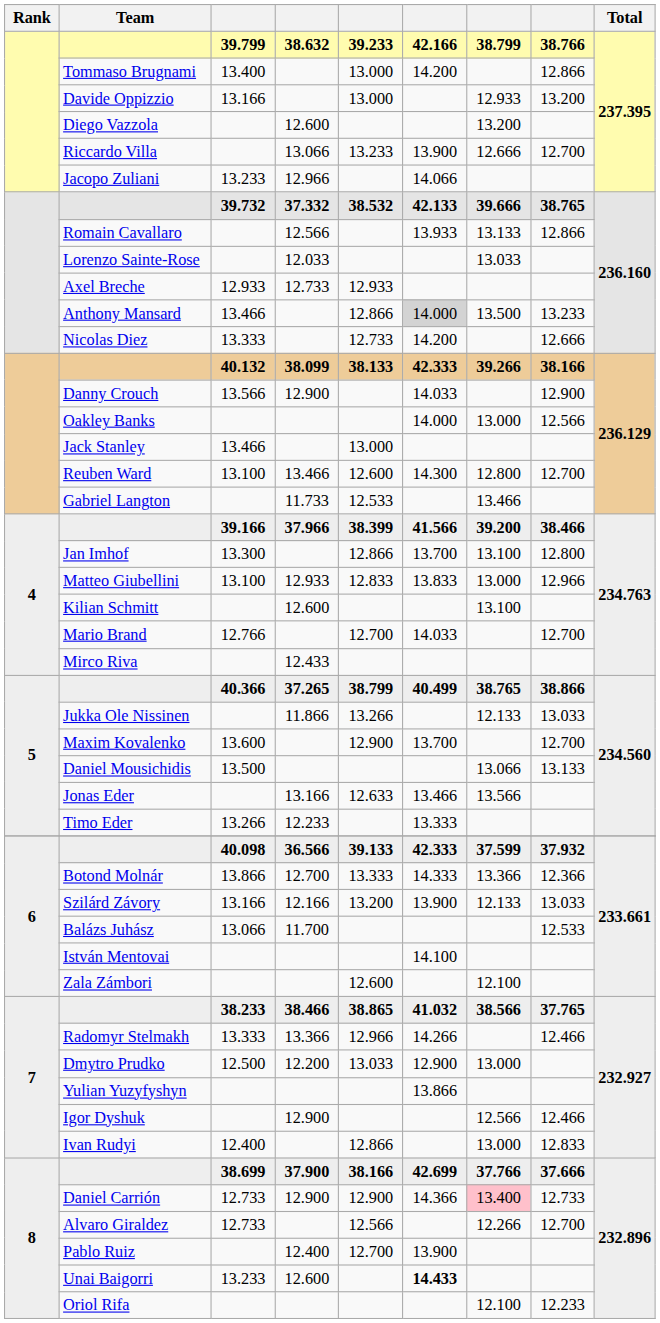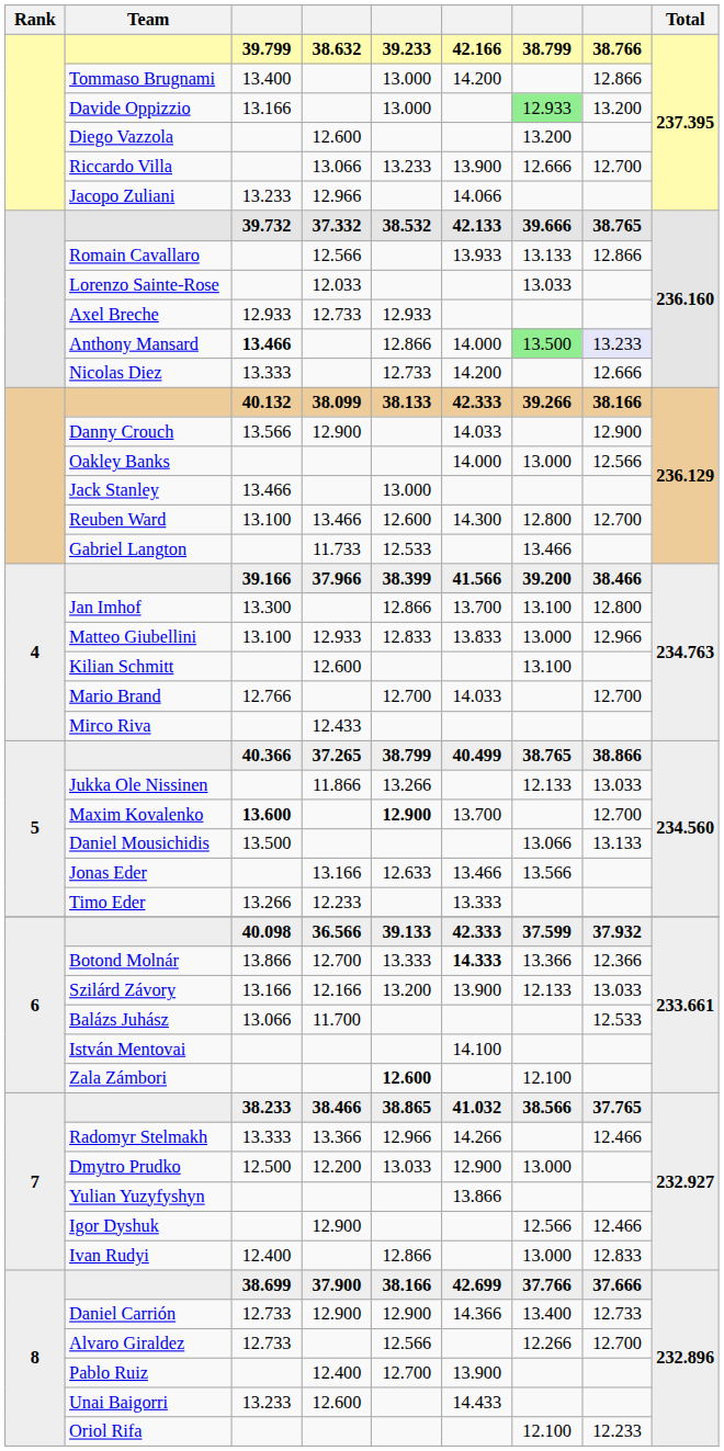Davide Oppizzio | column 7: no background -> lightgreen background
Anthony Mansard | column 3: normal -> bold
Anthony Mansard | column 6: lightgrey background -> no background
Anthony Mansard | column 7: no background -> lightgreen background
Anthony Mansard | column 8: no background -> lavender background
Maxim Kovalenko | column 3: normal -> bold
Maxim Kovalenko | column 5: normal -> bold
Botond Molnár | column 6: normal -> bold
Zala Zámbori | column 5: normal -> bold
Daniel Carrión | column 7: pink background -> no background
Unai Baigorri | column 6: bold -> normal
